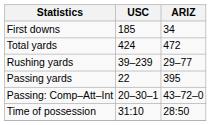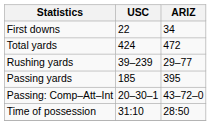First downs | USC: 185 -> 22
Passing yards | USC: 22 -> 185
